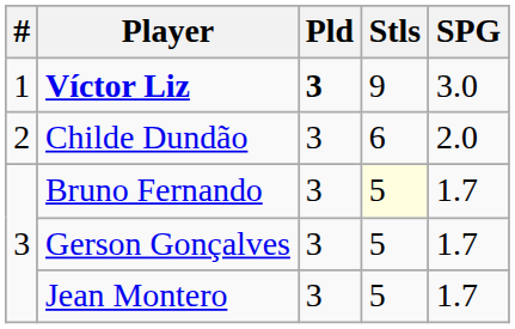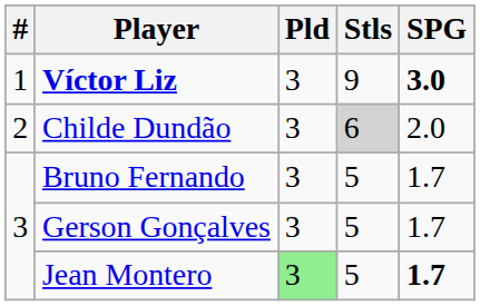Víctor Liz | Pld: bold -> normal
Víctor Liz | SPG: normal -> bold
Childe Dundão | Stls: no background -> lightgrey background
Bruno Fernando | Stls: lightyellow background -> no background
Jean Montero | Pld: no background -> lightgreen background
Jean Montero | SPG: normal -> bold
